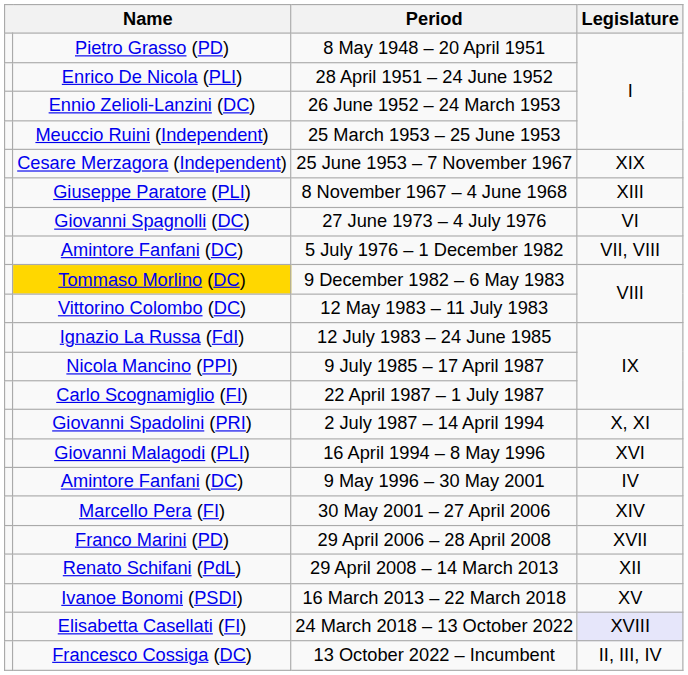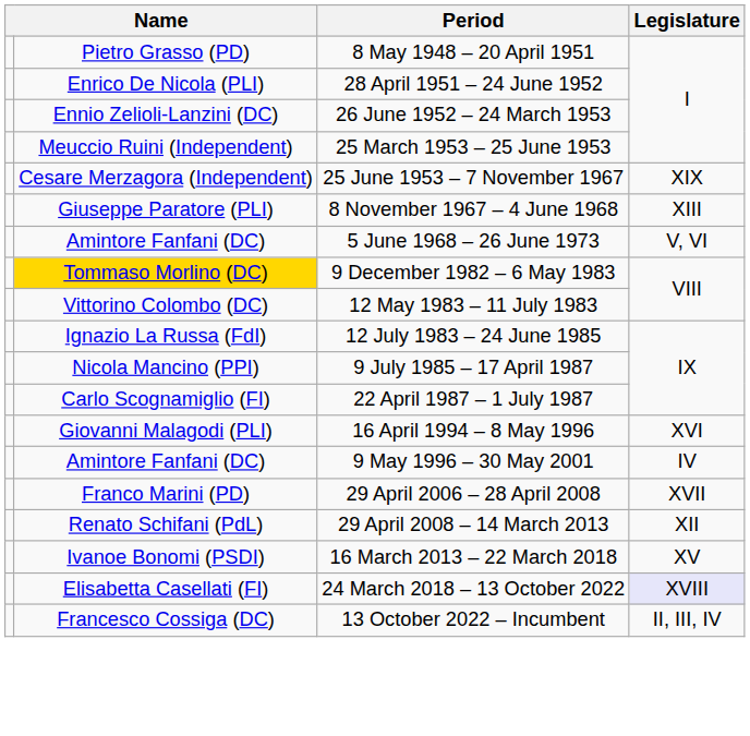+ row: Amintore Fanfani (DC) | 5 June 1968 – 26 June 1973 | V, VI
- row: Giovanni Spagnolli (DC) | 27 June 1973 – 4 July 1976 | VI
- row: Amintore Fanfani (DC) | 5 July 1976 – 1 December 1982 | VII, VIII
- row: Giovanni Spadolini (PRI) | 2 July 1987 – 14 April 1994 | X, XI
- row: Marcello Pera (FI) | 30 May 2001 – 27 April 2006 | XIV
